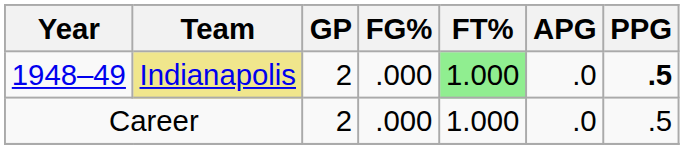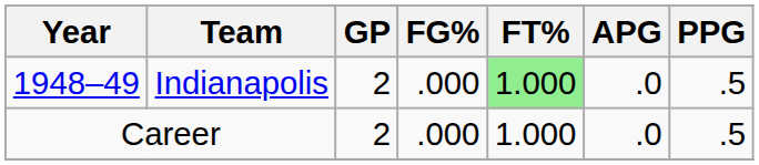1948–49 | Team: khaki background -> no background
1948–49 | PPG: bold -> normal
